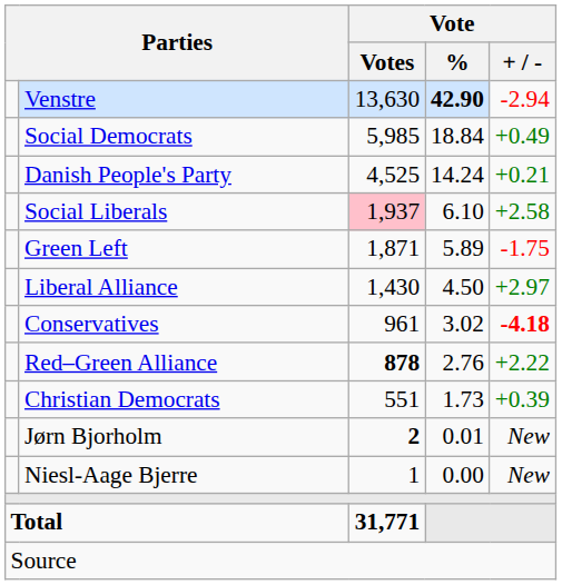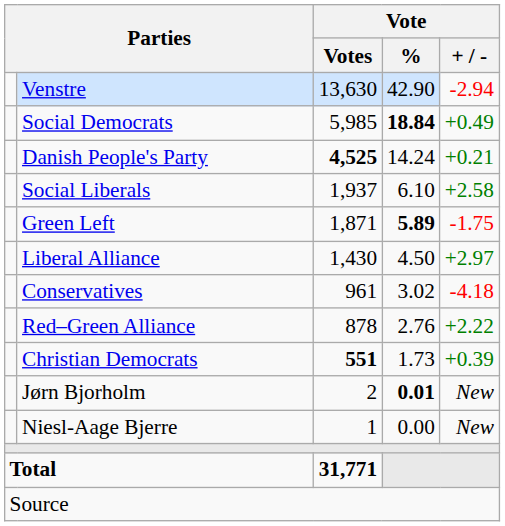Venstre | Vote / %: bold -> normal
Social Democrats | Vote / %: normal -> bold
Danish People's Party | Vote / Votes: normal -> bold
Social Liberals | Vote / Votes: pink background -> no background
Green Left | Vote / %: normal -> bold
Conservatives | Vote / + / -: bold -> normal
Red–Green Alliance | Vote / Votes: bold -> normal
Christian Democrats | Vote / Votes: normal -> bold
Jørn Bjorholm | Vote / Votes: bold -> normal
Jørn Bjorholm | Vote / %: normal -> bold
